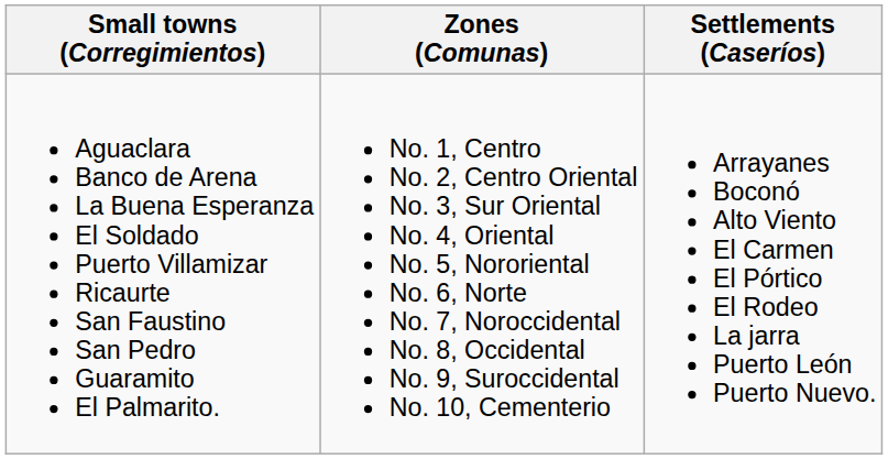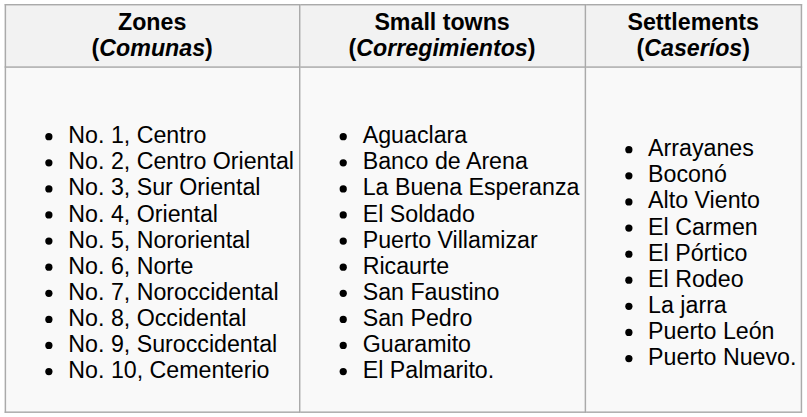columns swapped: Zones (Comunas) <-> Small towns (Corregimientos)
